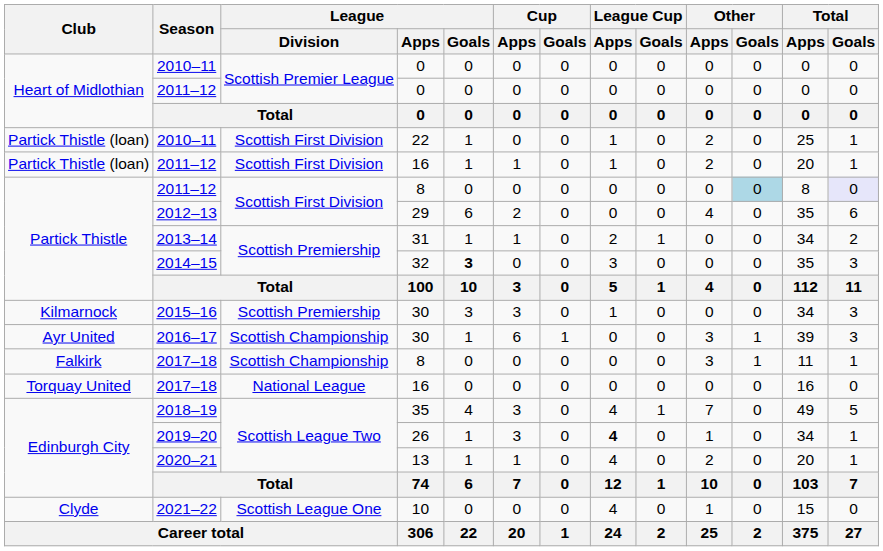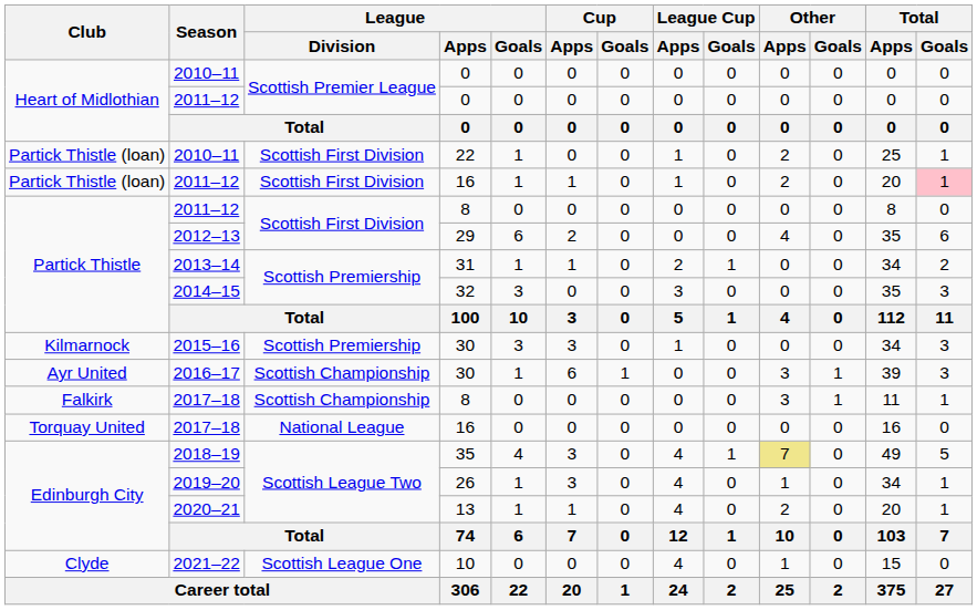2011–12 / 16 | Total / Goals: no background -> pink background
2011–12 / 8 | Other / Goals: lightblue background -> no background
2011–12 / 8 | Total / Goals: lavender background -> no background
2014–15 | League / Goals: bold -> normal
2018–19 | Other / Apps: no background -> khaki background
2019–20 | League Cup / Apps: bold -> normal
